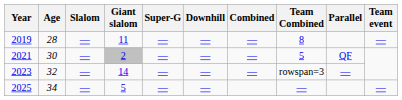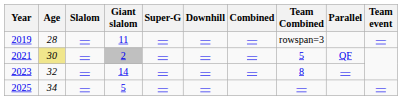2019 | Team Combined: 8 -> rowspan=3
2021 | Age: no background -> khaki background
2023 | Team Combined: rowspan=3 -> 8
